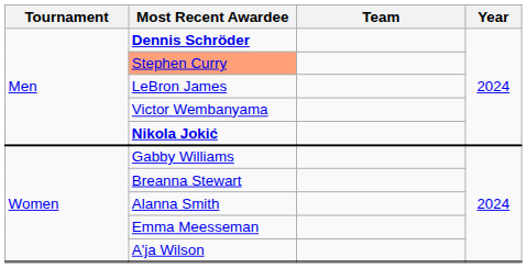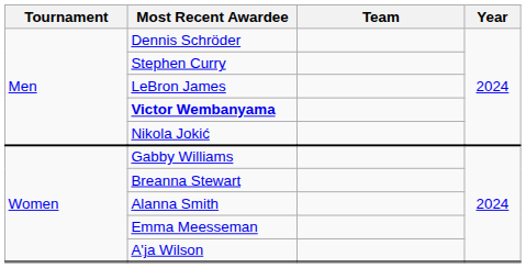Dennis Schröder | Most Recent Awardee: bold -> normal
Stephen Curry | Most Recent Awardee: lightsalmon background -> no background
Victor Wembanyama | Most Recent Awardee: normal -> bold
Nikola Jokić | Most Recent Awardee: bold -> normal
